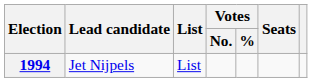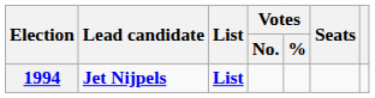1994 | Lead candidate: normal -> bold
1994 | List: normal -> bold
